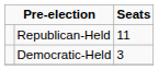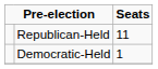Democratic-Held | column 3: 3 -> 1
